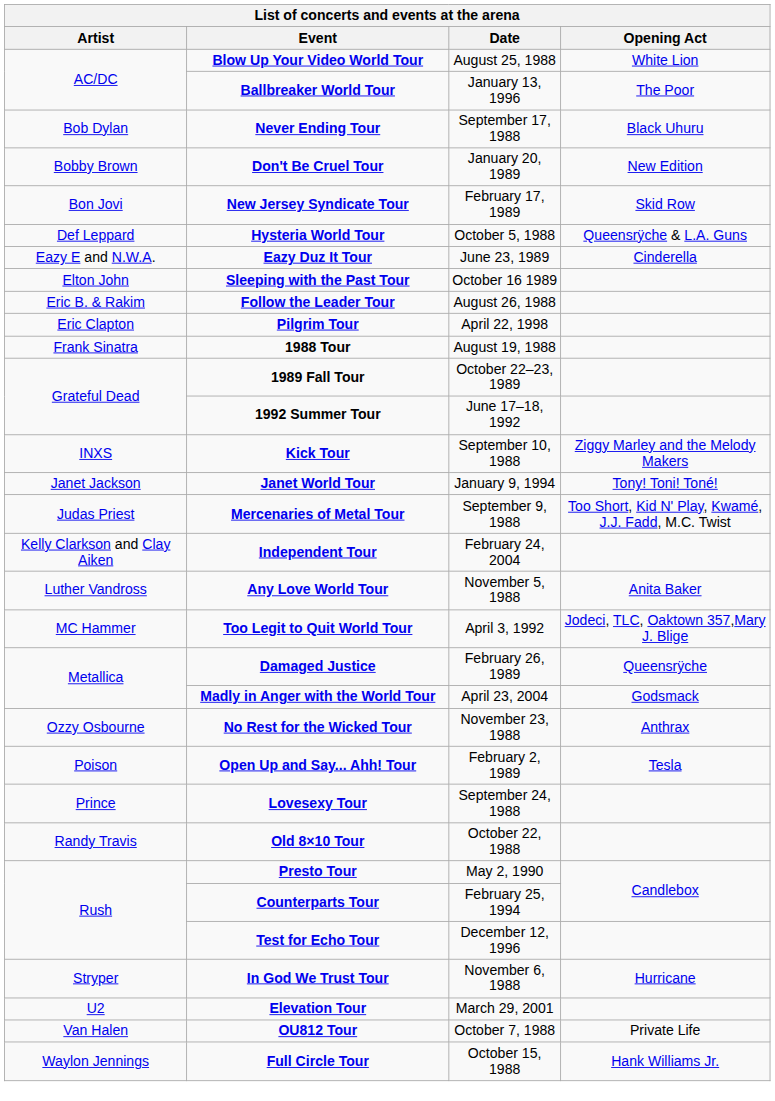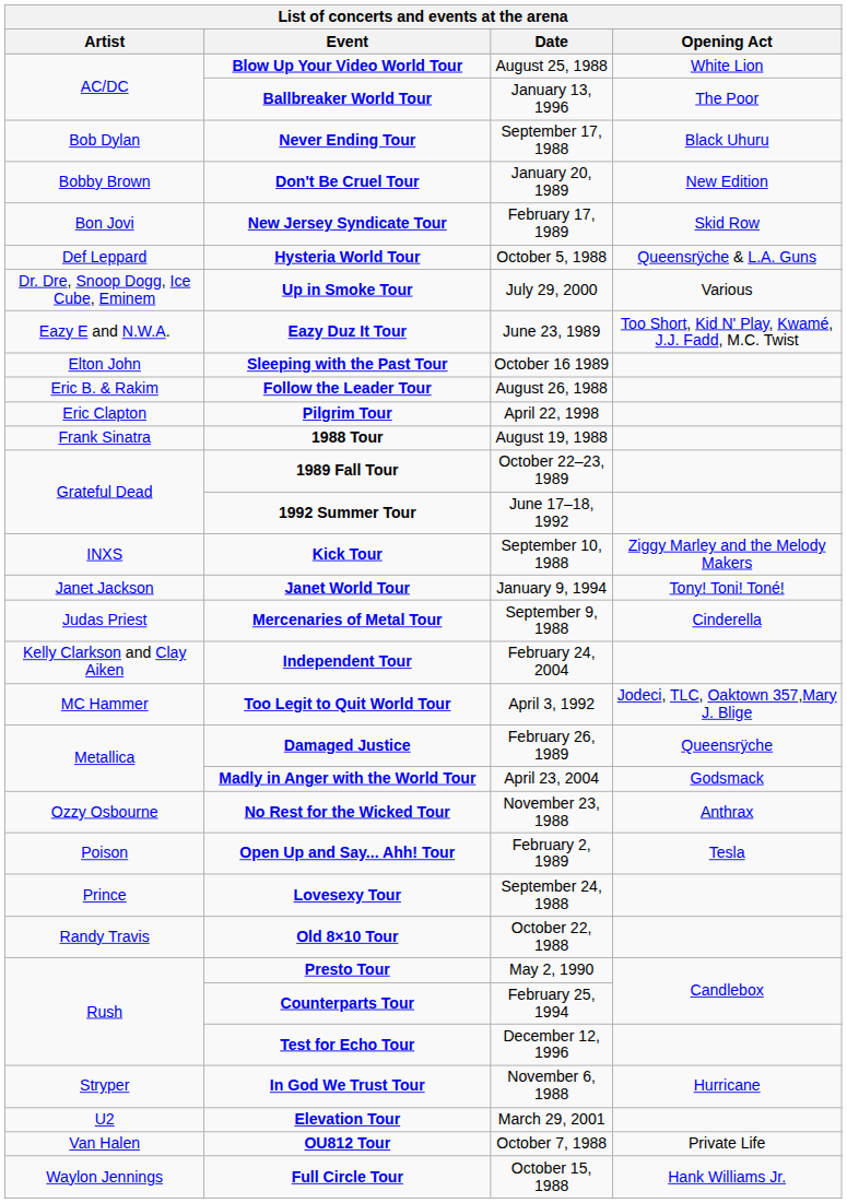+ row: Dr. Dre, Snoop Dogg, Ice Cube, Eminem | Up in Smoke Tour | July 29, 2000 | Various
Eazy Duz It Tour | Opening Act: Cinderella -> Too Short, Kid N' Play, Kwamé, J.J. Fadd, M.C. Twist
Mercenaries of Metal Tour | Opening Act: Too Short, Kid N' Play, Kwamé, J.J. Fadd, M.C. Twist -> Cinderella
- row: Luther Vandross | Any Love World Tour | November 5, 1988 | Anita Baker
